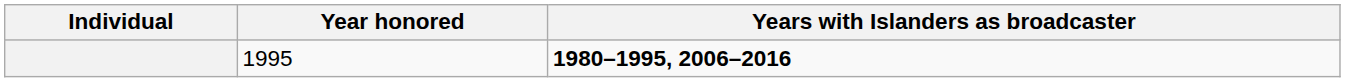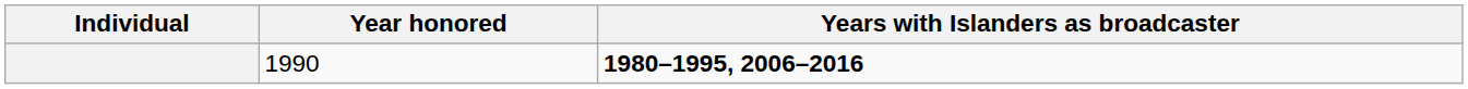row 2 | Year honored: 1995 -> 1990
